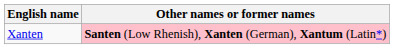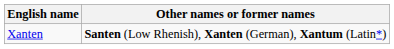Xanten | Other names or former names: pink background -> no background
